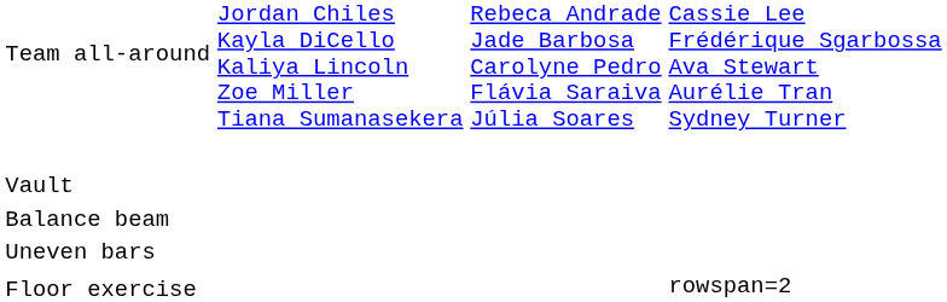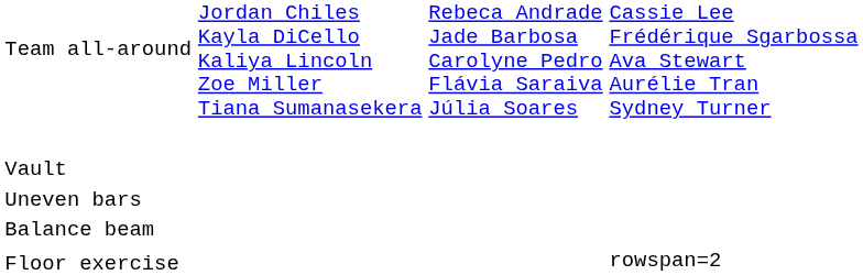rows swapped: Uneven bars <-> Balance beam
